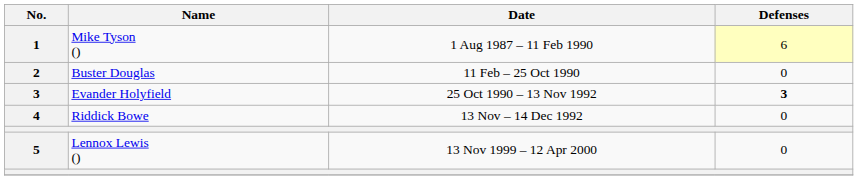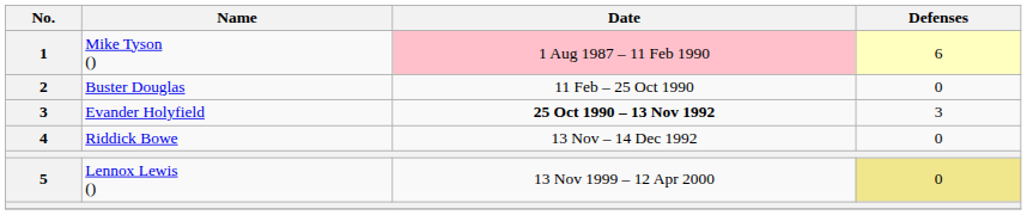Mike Tyson () | Date: no background -> pink background
Evander Holyfield | Date: normal -> bold
Evander Holyfield | Defenses: bold -> normal
Lennox Lewis () | Defenses: no background -> khaki background
